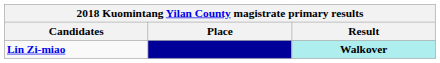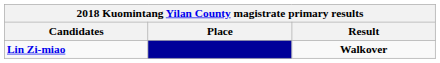Lin Zi-miao | Result: paleturquoise background -> no background
